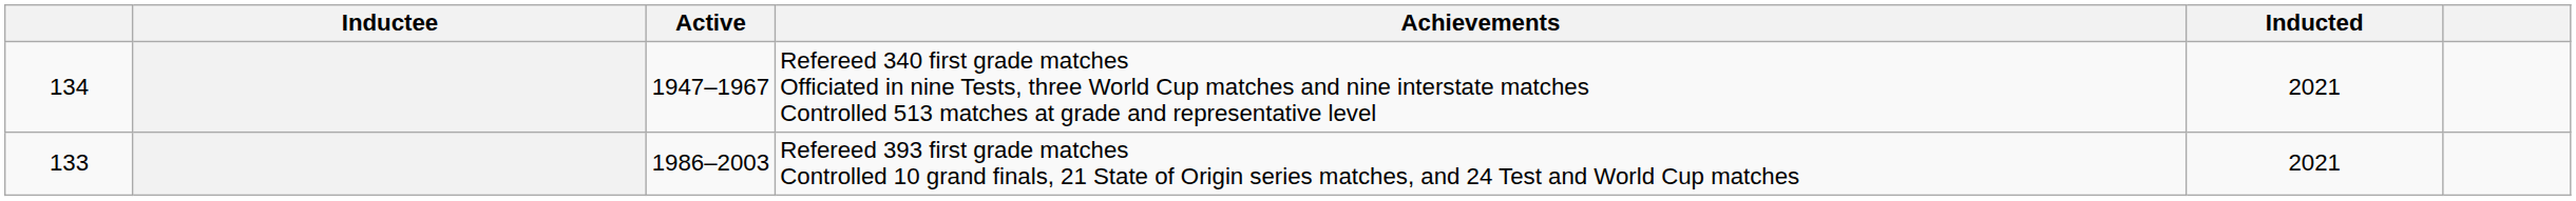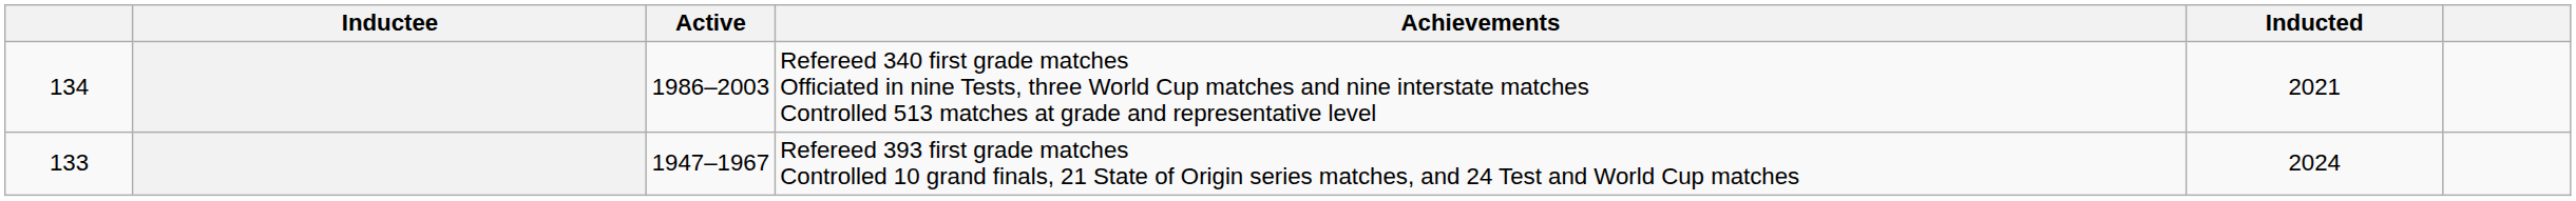row 2 | Active: 1947–1967 -> 1986–2003
row 3 | Active: 1986–2003 -> 1947–1967
row 3 | Inducted: 2021 -> 2024
